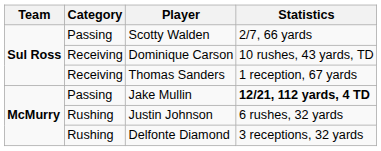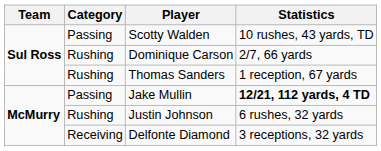Scotty Walden | Statistics: 2/7, 66 yards -> 10 rushes, 43 yards, TD
Dominique Carson | Category: Receiving -> Rushing
Dominique Carson | Statistics: 10 rushes, 43 yards, TD -> 2/7, 66 yards
Thomas Sanders | Category: Receiving -> Rushing
Delfonte Diamond | Category: Rushing -> Receiving
